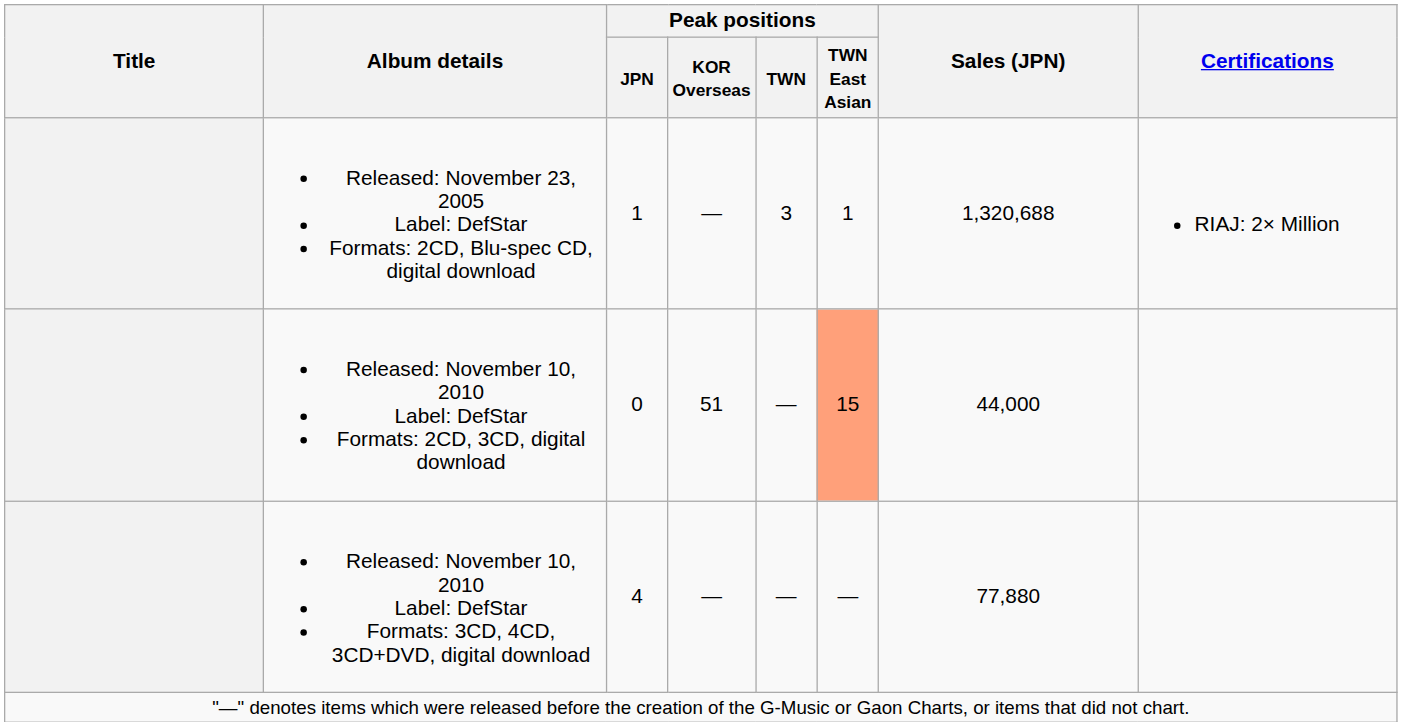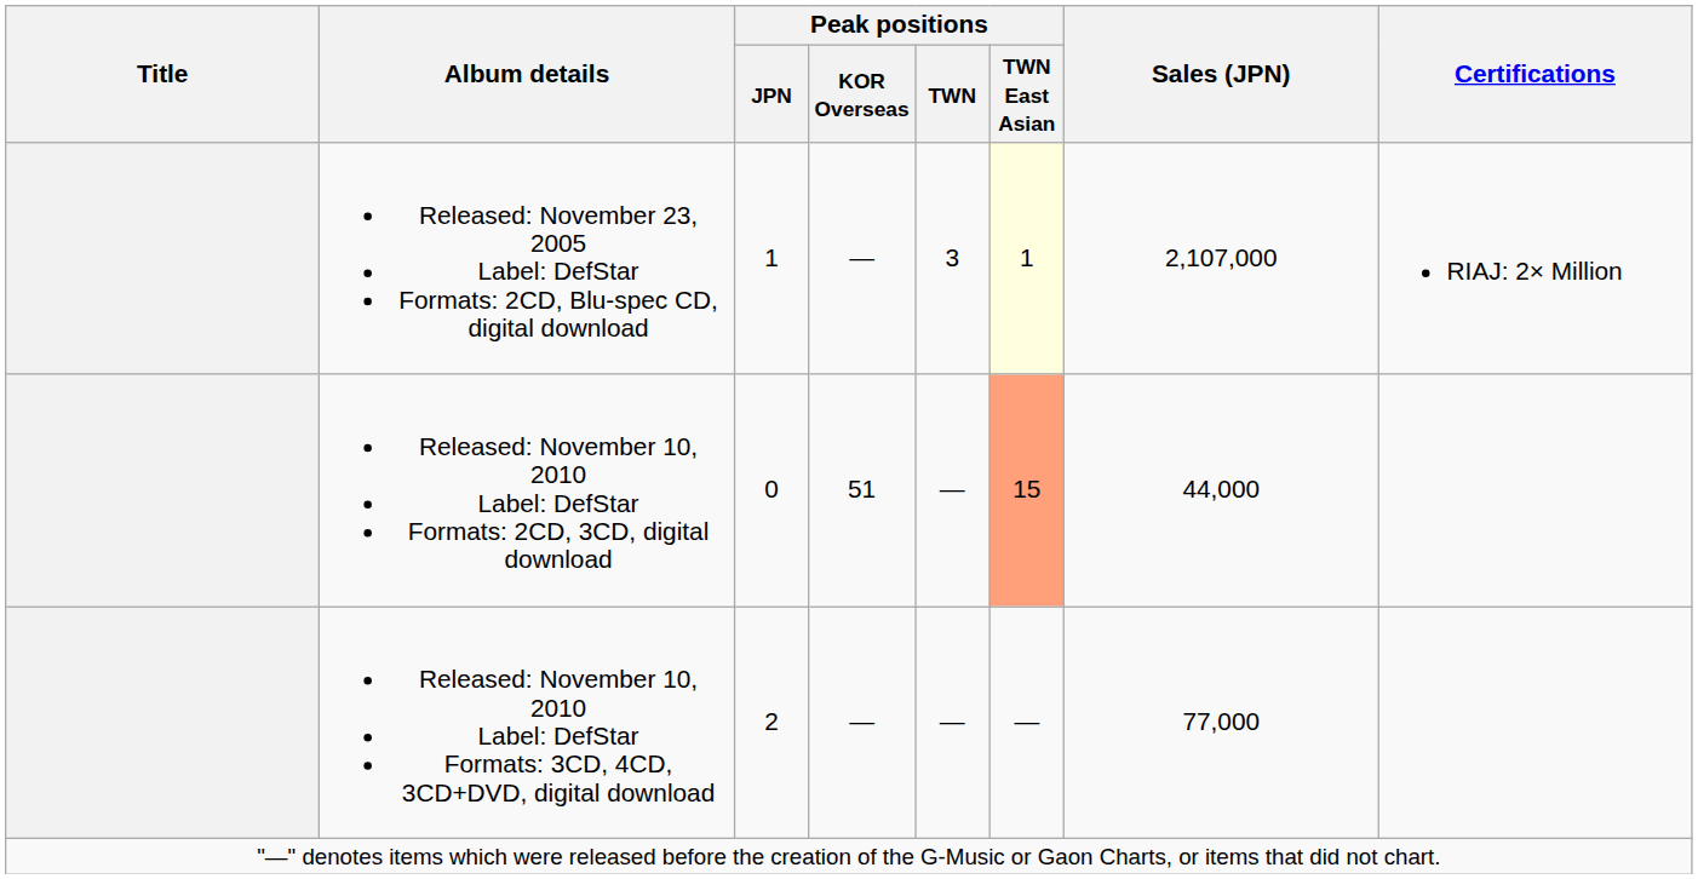row 3 | Peak positions / TWN East Asian: no background -> lightyellow background
row 3 | Sales (JPN): 1,320,688 -> 2,107,000
row 5 | Peak positions / JPN: 4 -> 2
row 5 | Sales (JPN): 77,880 -> 77,000
